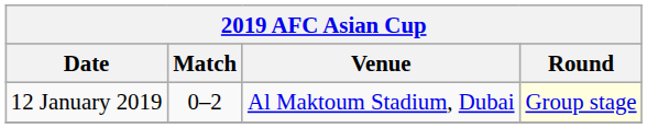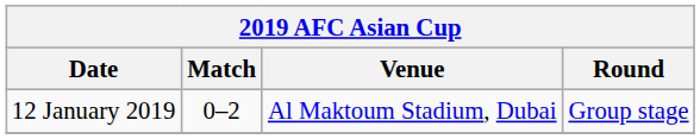12 January 2019 | Round: lightyellow background -> no background
